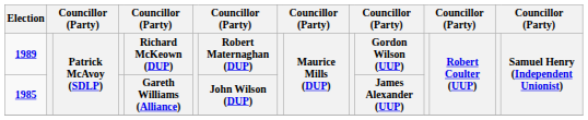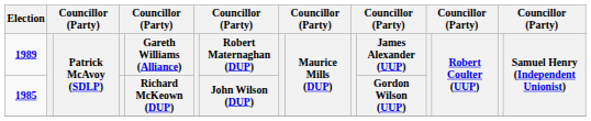1989 | column 5: Richard McKeown (DUP) -> Gareth Williams (Alliance)
1989 | column 11: Gordon Wilson (UUP) -> James Alexander (UUP)
1985 | column 5: Gareth Williams (Alliance) -> Richard McKeown (DUP)
1985 | column 11: James Alexander (UUP) -> Gordon Wilson (UUP)
